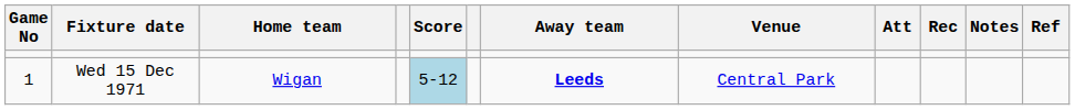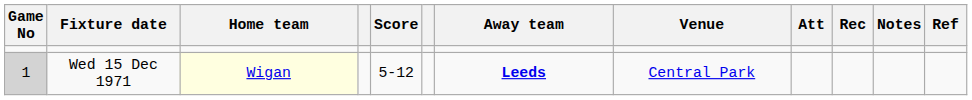Wed 15 Dec 1971 | Game No: no background -> lightgrey background
Wed 15 Dec 1971 | Home team: no background -> lightyellow background
Wed 15 Dec 1971 | Score: lightblue background -> no background
